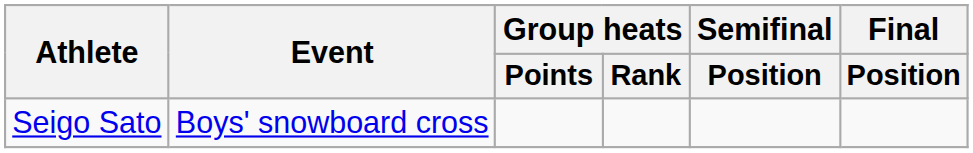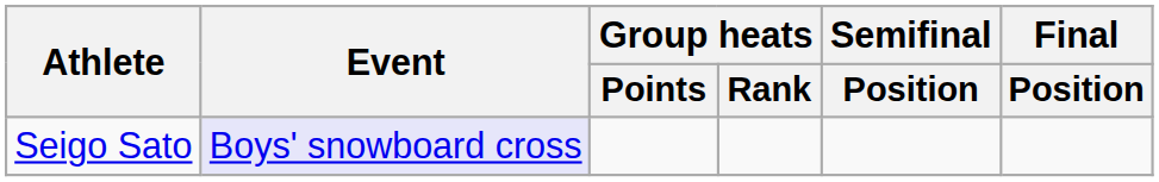Seigo Sato | Event: no background -> lavender background
